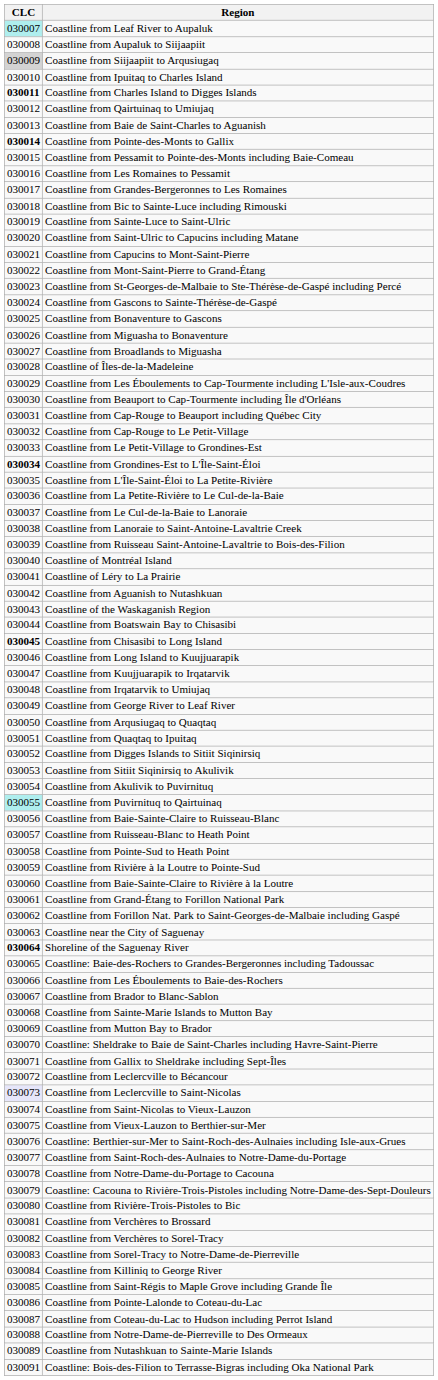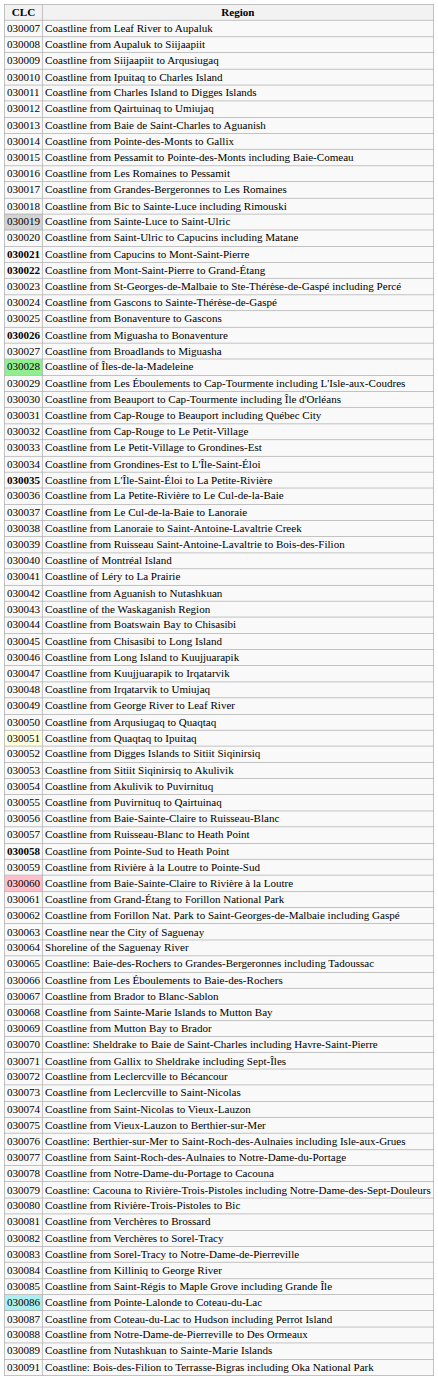Coastline from Leaf River to Aupaluk | CLC: paleturquoise background -> no background
Coastline from Siijaapiit to Arqusiugaq | CLC: lightgrey background -> no background
Coastline from Charles Island to Digges Islands | CLC: bold -> normal
Coastline from Pointe-des-Monts to Gallix | CLC: bold -> normal
Coastline from Sainte-Luce to Saint-Ulric | CLC: no background -> lightgrey background
Coastline from Capucins to Mont-Saint-Pierre | CLC: normal -> bold
Coastline from Mont-Saint-Pierre to Grand-Étang | CLC: normal -> bold
Coastline from Miguasha to Bonaventure | CLC: normal -> bold
Coastline of Îles-de-la-Madeleine | CLC: no background -> lightgreen background
Coastline from Grondines-Est to L'Île-Saint-Éloi | CLC: bold -> normal
Coastline from L'Île-Saint-Éloi to La Petite-Rivière | CLC: normal -> bold
Coastline from Chisasibi to Long Island | CLC: bold -> normal
Coastline from Quaqtaq to Ipuitaq | CLC: no background -> lightyellow background
Coastline from Puvirnituq to Qairtuinaq | CLC: paleturquoise background -> no background
Coastline from Pointe-Sud to Heath Point | CLC: normal -> bold
Coastline from Baie-Sainte-Claire to Rivière à la Loutre | CLC: no background -> pink background
Shoreline of the Saguenay River | CLC: bold -> normal
Coastline from Leclercville to Saint-Nicolas | CLC: lavender background -> no background
Coastline from Pointe-Lalonde to Coteau-du-Lac | CLC: no background -> paleturquoise background
